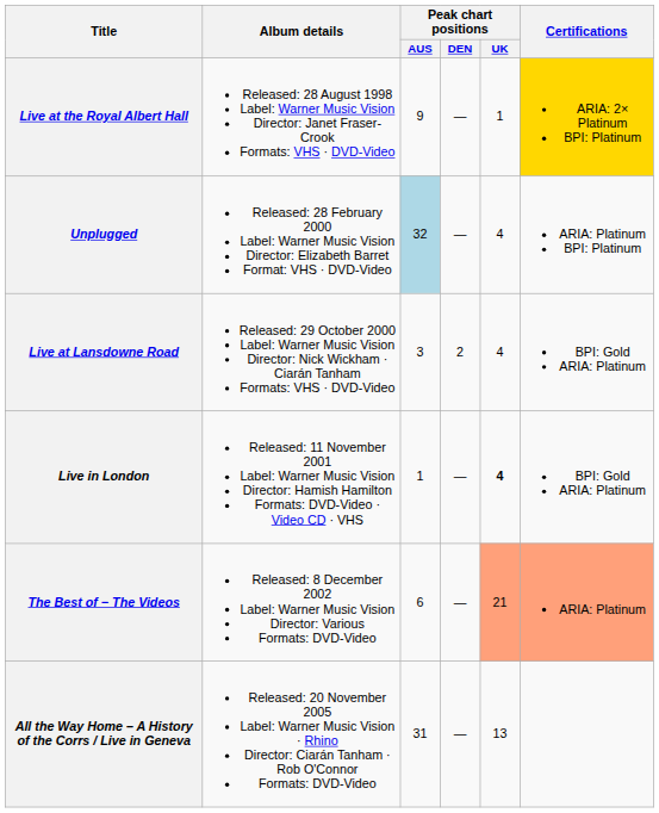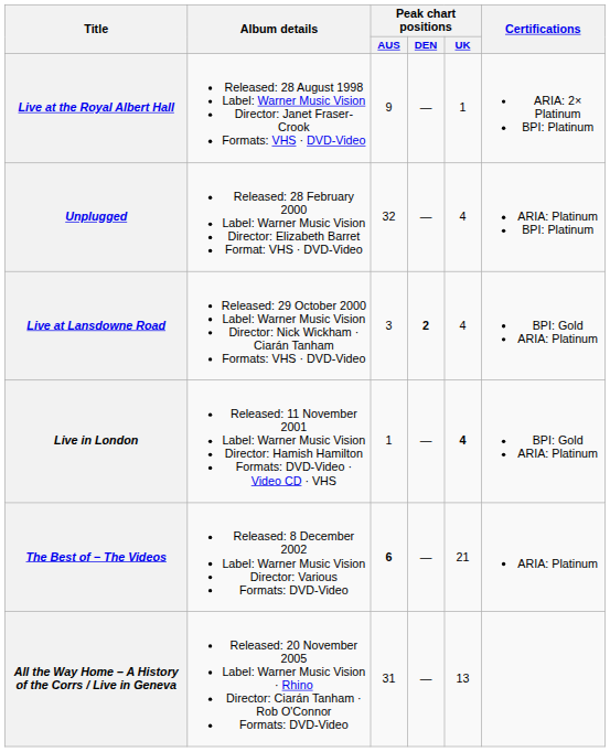Live at the Royal Albert Hall | Certifications: gold background -> no background
Unplugged | Peak chart positions / AUS: lightblue background -> no background
Live at Lansdowne Road | Peak chart positions / DEN: normal -> bold
The Best of − The Videos | Peak chart positions / AUS: normal -> bold
The Best of − The Videos | Peak chart positions / UK: lightsalmon background -> no background
The Best of − The Videos | Certifications: lightsalmon background -> no background
